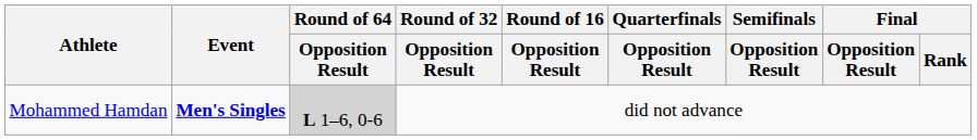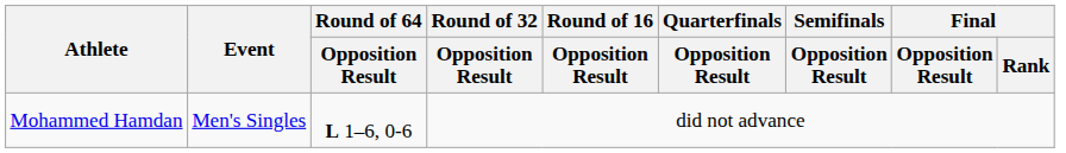Mohammed Hamdan | Event: bold -> normal
Mohammed Hamdan | Round of 64 / Opposition Result: lightgrey background -> no background
